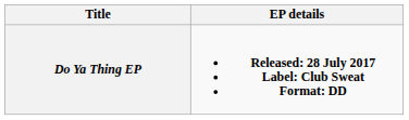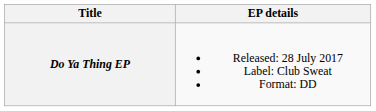Do Ya Thing EP | EP details: bold -> normal
